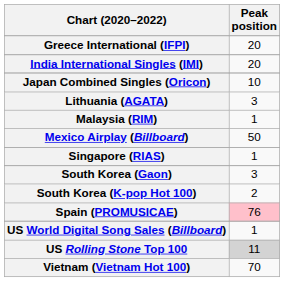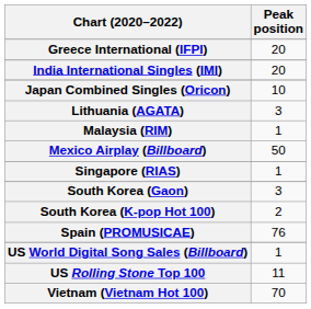Spain (PROMUSICAE) | Peak position: pink background -> no background
US Rolling Stone Top 100 | Peak position: lightgrey background -> no background
